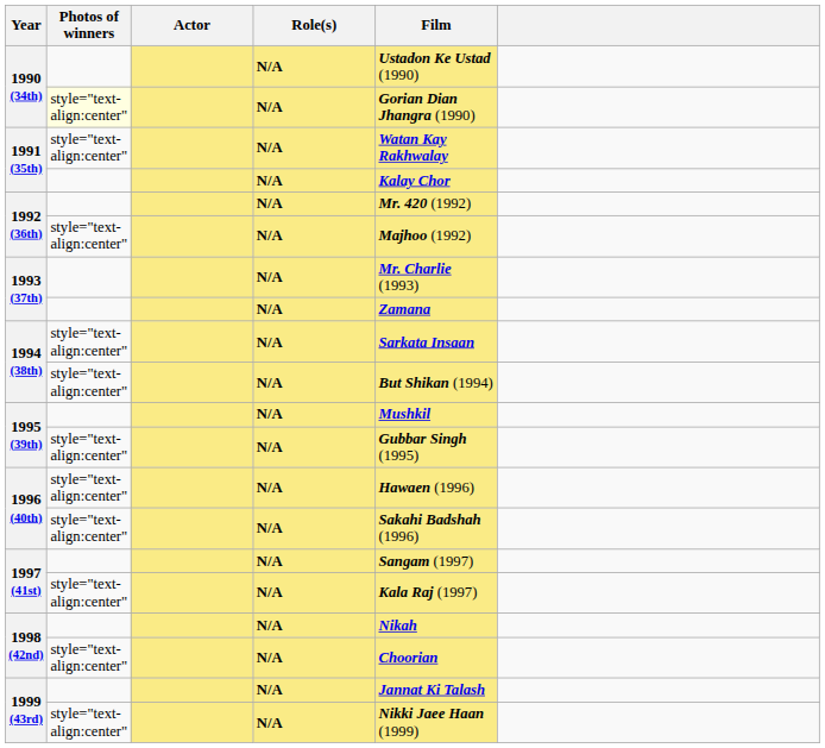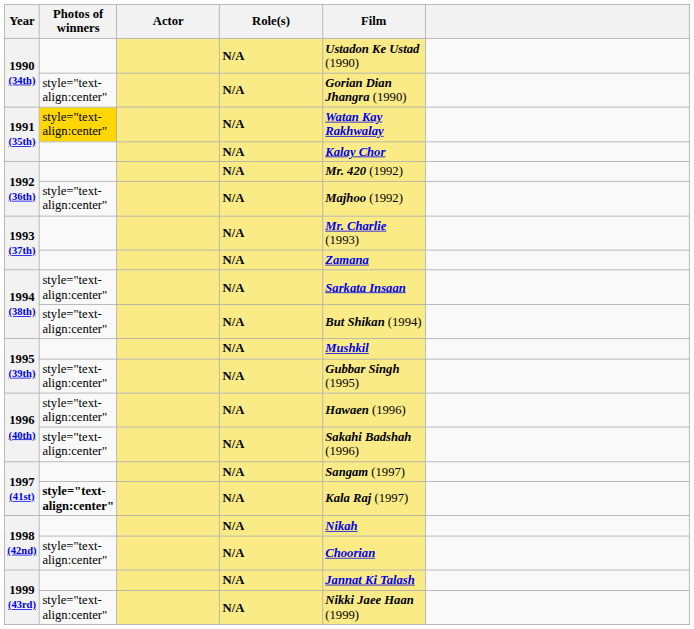1990 (34th) / style="text-align:center" | Photos of winners: lightyellow background -> no background
1991 (35th) / style="text-align:center" | Photos of winners: no background -> gold background
1997 (41st) / style="text-align:center" | Photos of winners: normal -> bold
